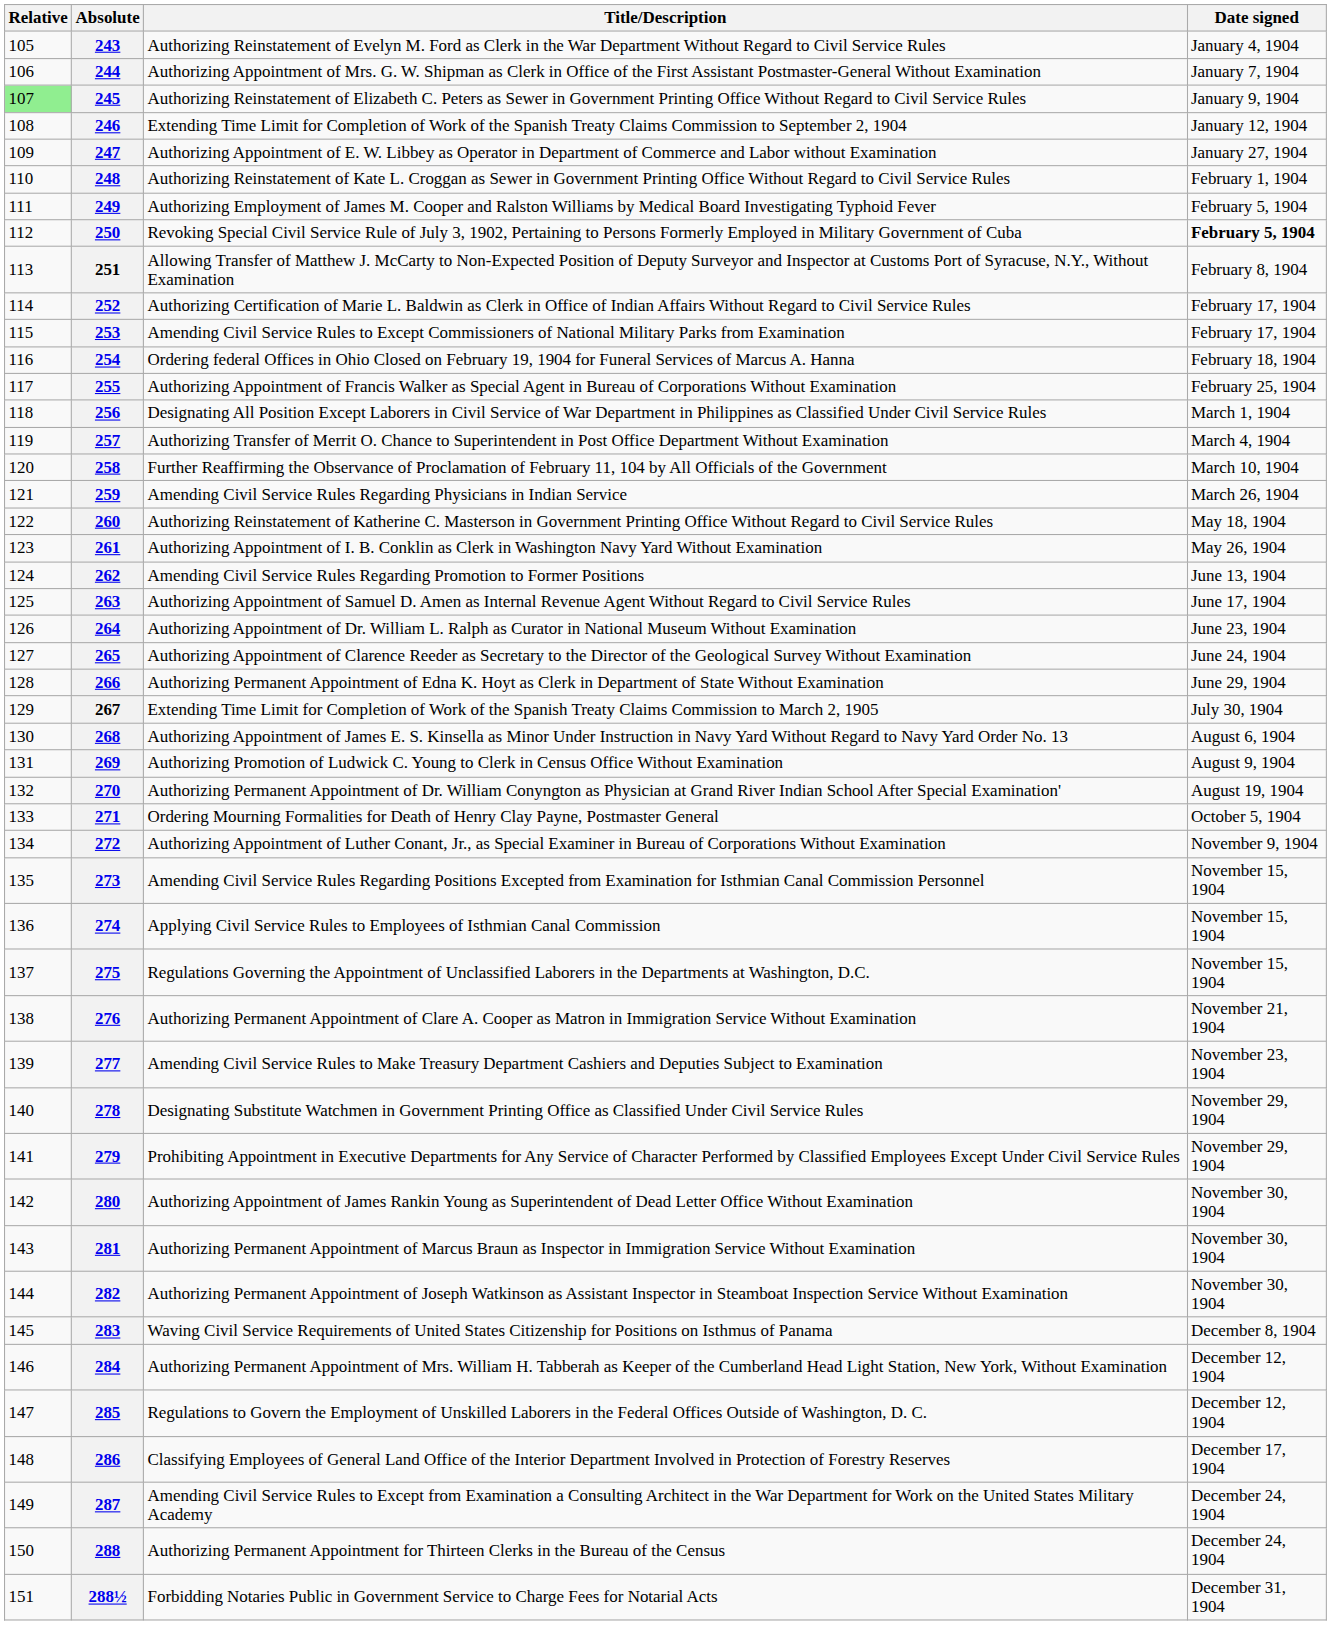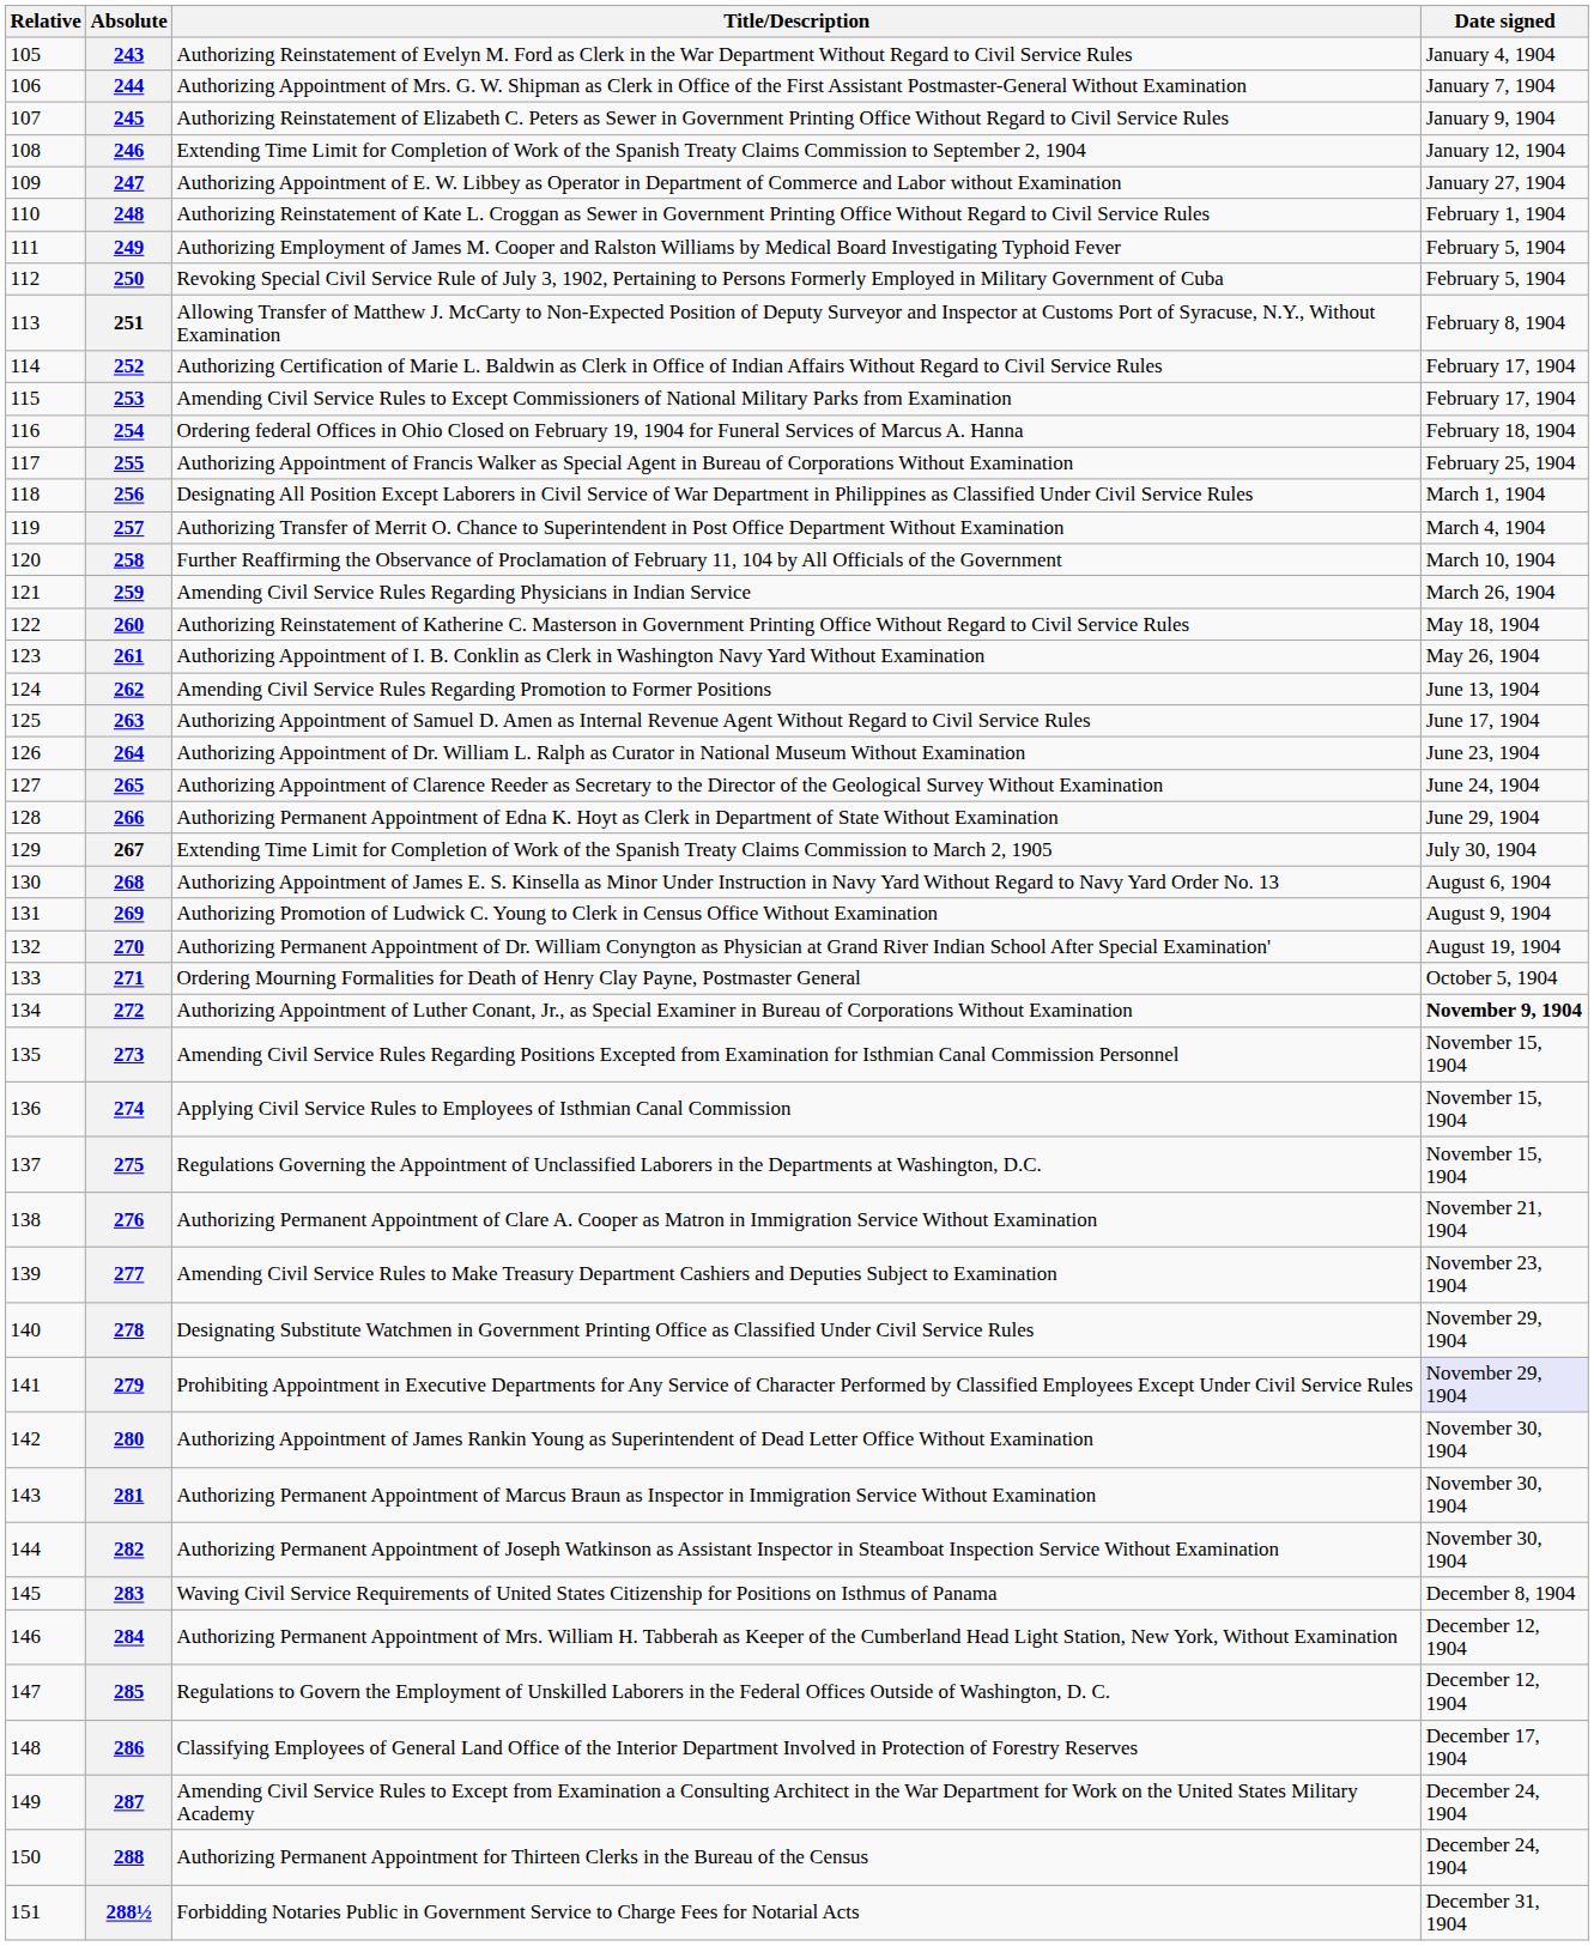245 | Relative: lightgreen background -> no background
250 | Date signed: bold -> normal
272 | Date signed: normal -> bold
279 | Date signed: no background -> lavender background
